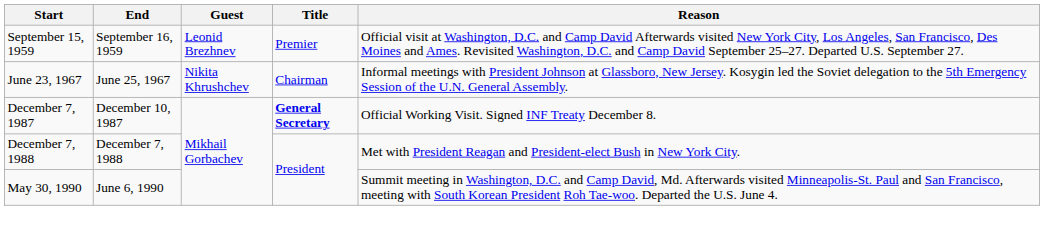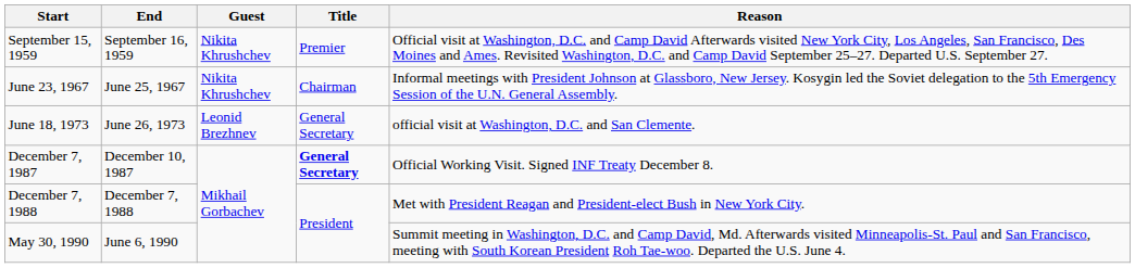September 15, 1959 | Guest: Leonid Brezhnev -> Nikita Khrushchev
+ row: June 18, 1973 | June 26, 1973 | Leonid Brezhnev | General Secretary | official visit at Washington, D.C. and San Clemente.
